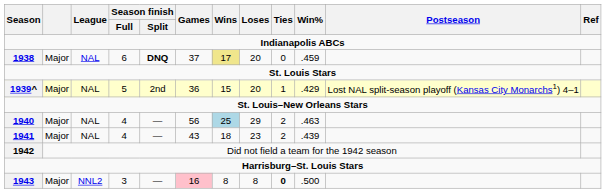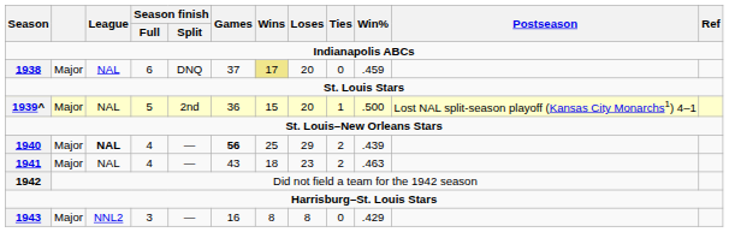6 | Season finish / Split: bold -> normal
5 | Win%: .429 -> .500
1940 / 4 | League: normal -> bold
1940 / 4 | Games: normal -> bold
1940 / 4 | Wins: lightblue background -> no background
1940 / 4 | Win%: .463 -> .439
1941 / 4 | Win%: .439 -> .463
3 | Games: pink background -> no background
3 | Ties: bold -> normal
3 | Win%: .500 -> .429
